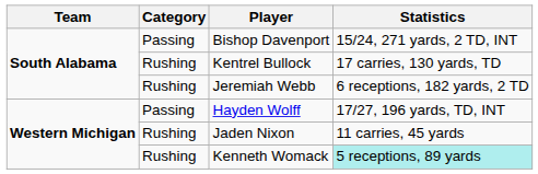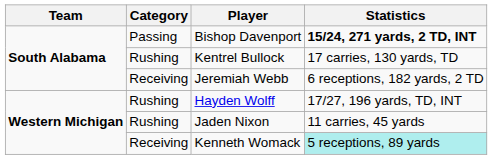Bishop Davenport | Statistics: normal -> bold
Jeremiah Webb | Category: Rushing -> Receiving
Hayden Wolff | Category: Passing -> Rushing
Kenneth Womack | Category: Rushing -> Receiving
